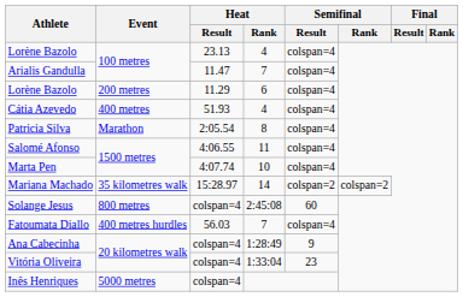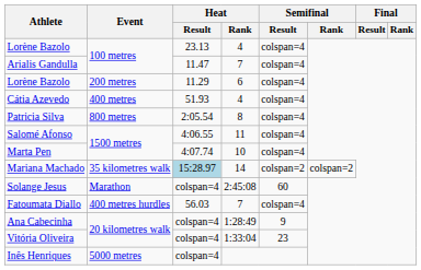Patricia Silva | Event: Marathon -> 800 metres
Mariana Machado | Heat / Result: no background -> lightblue background
Solange Jesus | Event: 800 metres -> Marathon
